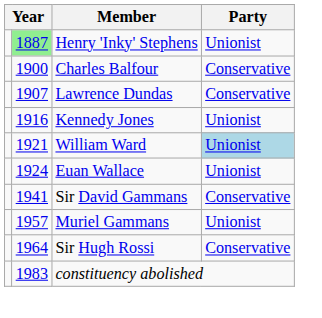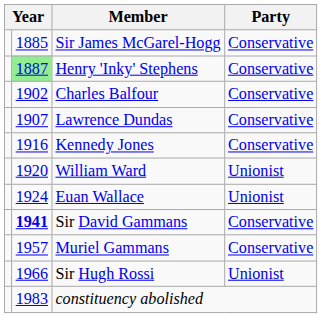+ row: 1885 | Sir James McGarel-Hogg | Conservative
Henry 'Inky' Stephens | Party: Unionist -> Conservative
Charles Balfour | column 2: 1900 -> 1902
Kennedy Jones | Party: Unionist -> Conservative
William Ward | column 2: 1921 -> 1920
William Ward | Party: lightblue background -> no background
Sir David Gammans | column 2: normal -> bold
Muriel Gammans | Party: Unionist -> Conservative
Sir Hugh Rossi | column 2: 1964 -> 1966
Sir Hugh Rossi | Party: Conservative -> Unionist
